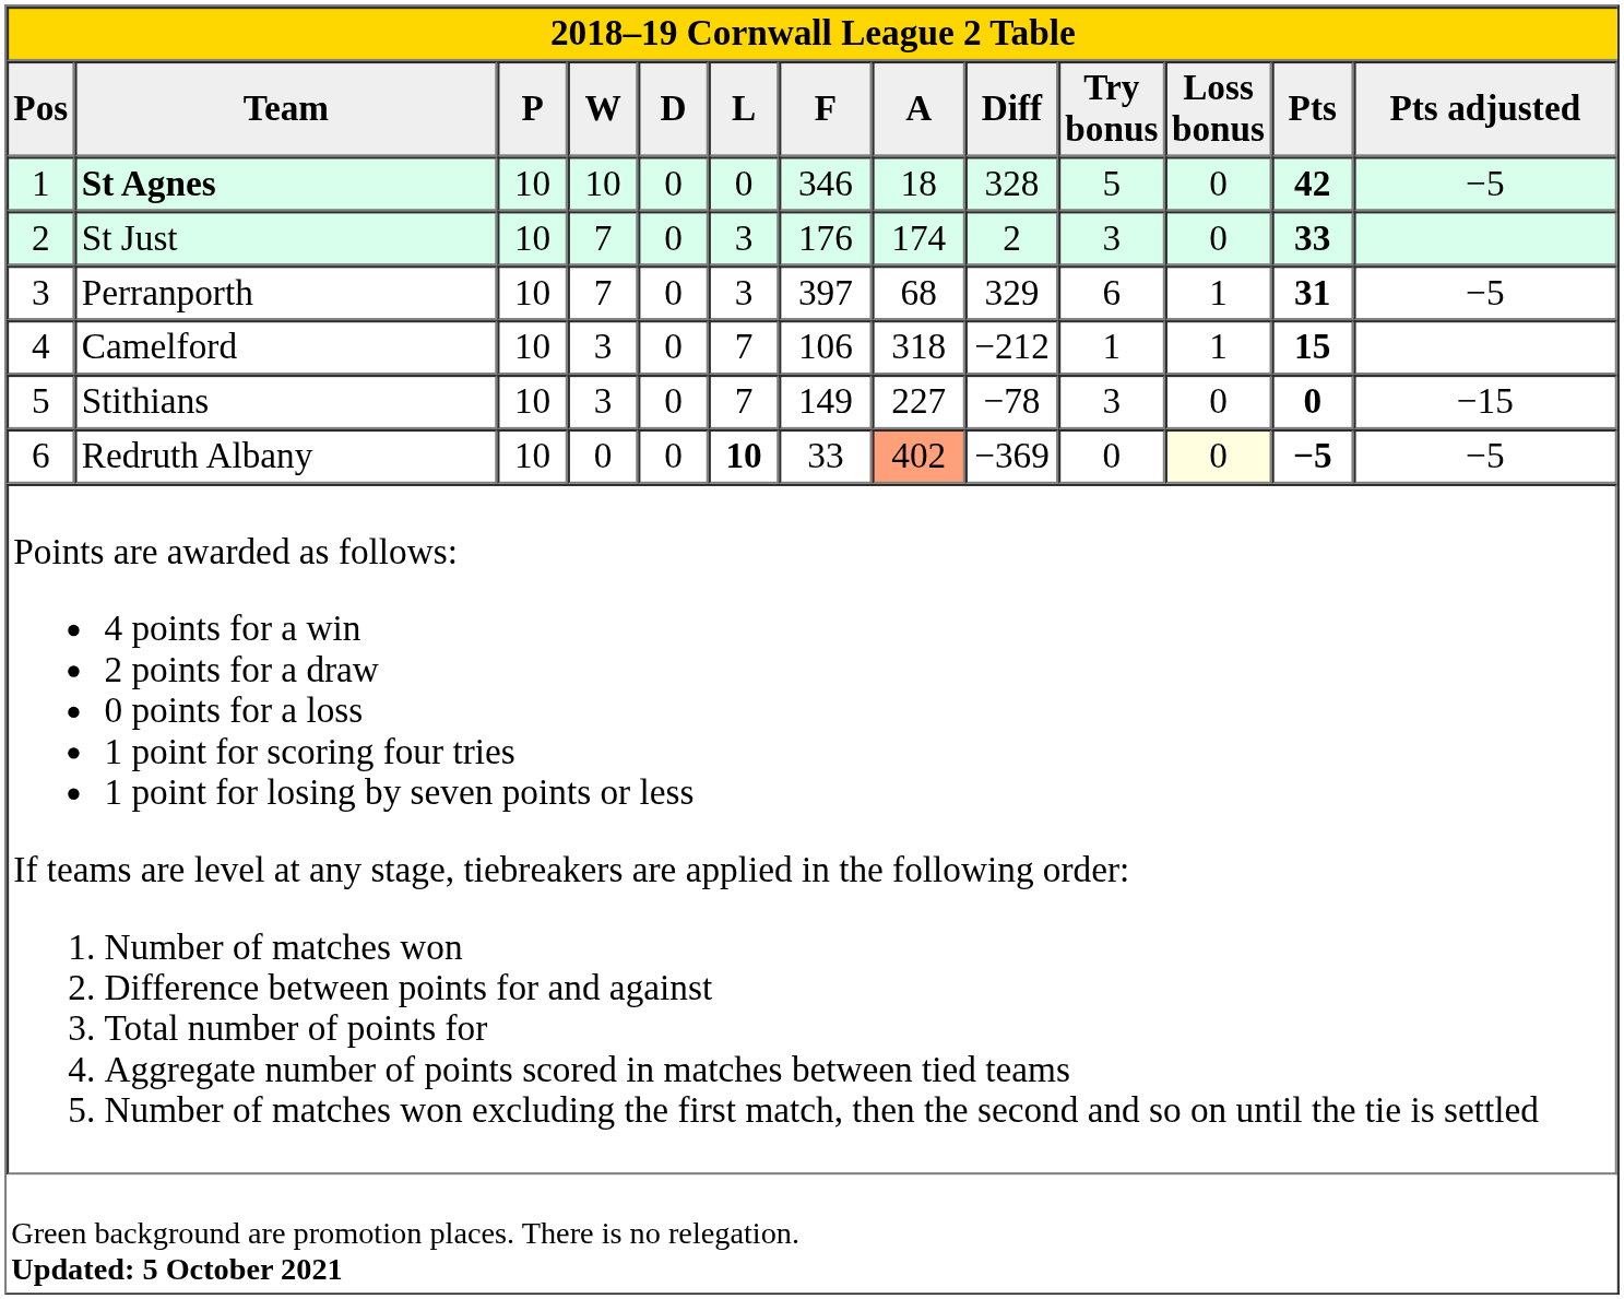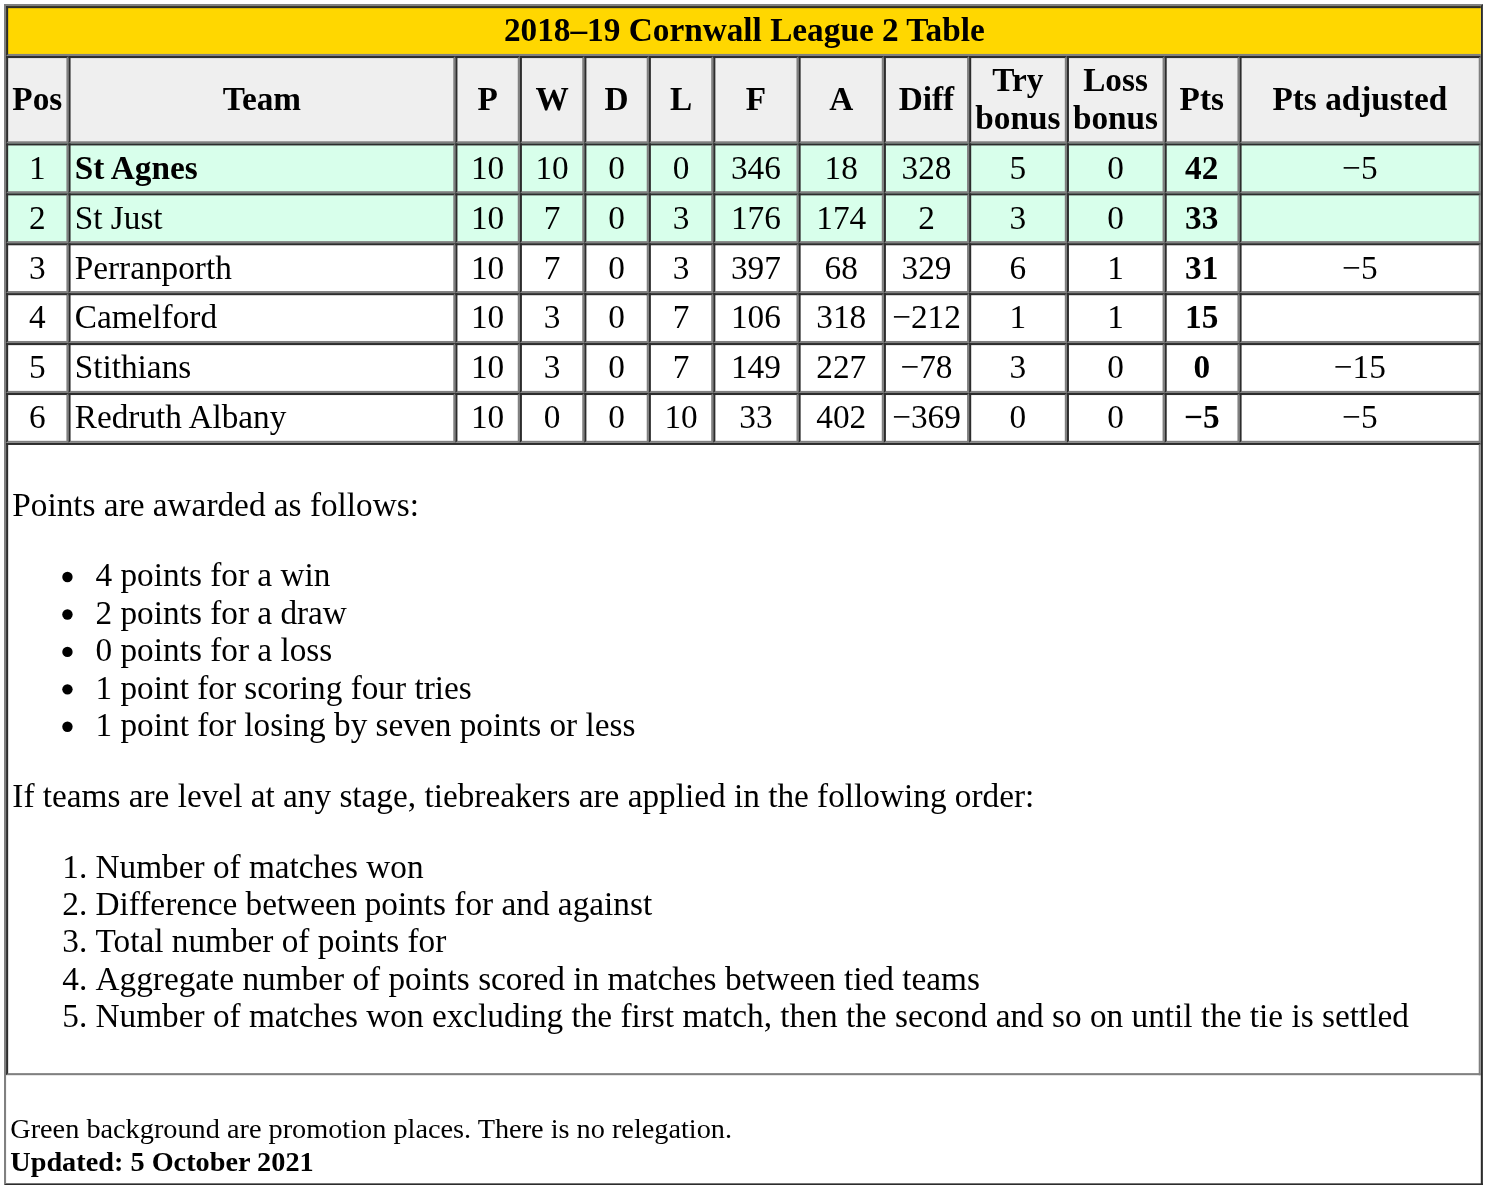Redruth Albany | 2018–19 Cornwall League 2 Table / L: bold -> normal
Redruth Albany | 2018–19 Cornwall League 2 Table / A: lightsalmon background -> no background
Redruth Albany | 2018–19 Cornwall League 2 Table / Loss bonus: lightyellow background -> no background
